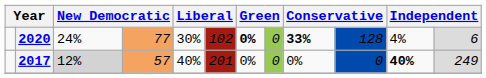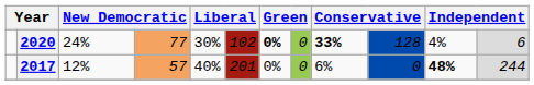2017 | column 3: lightgrey background -> no background
2017 | column 9: 0% -> 6%
2017 | column 11: 40% -> 48%
2017 | column 12: 249 -> 244
